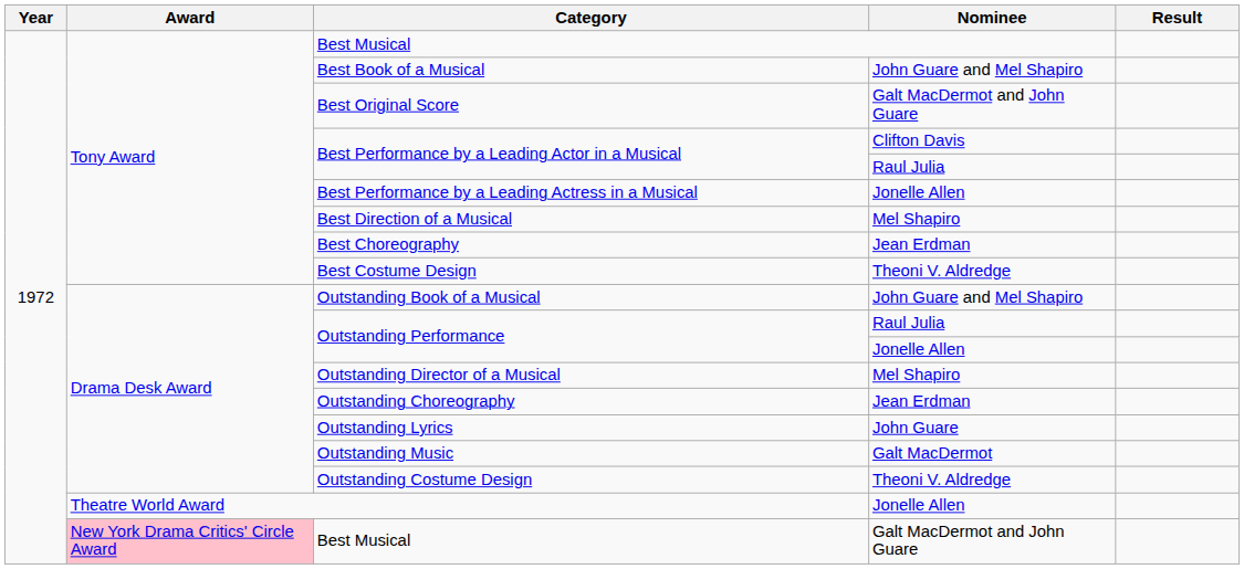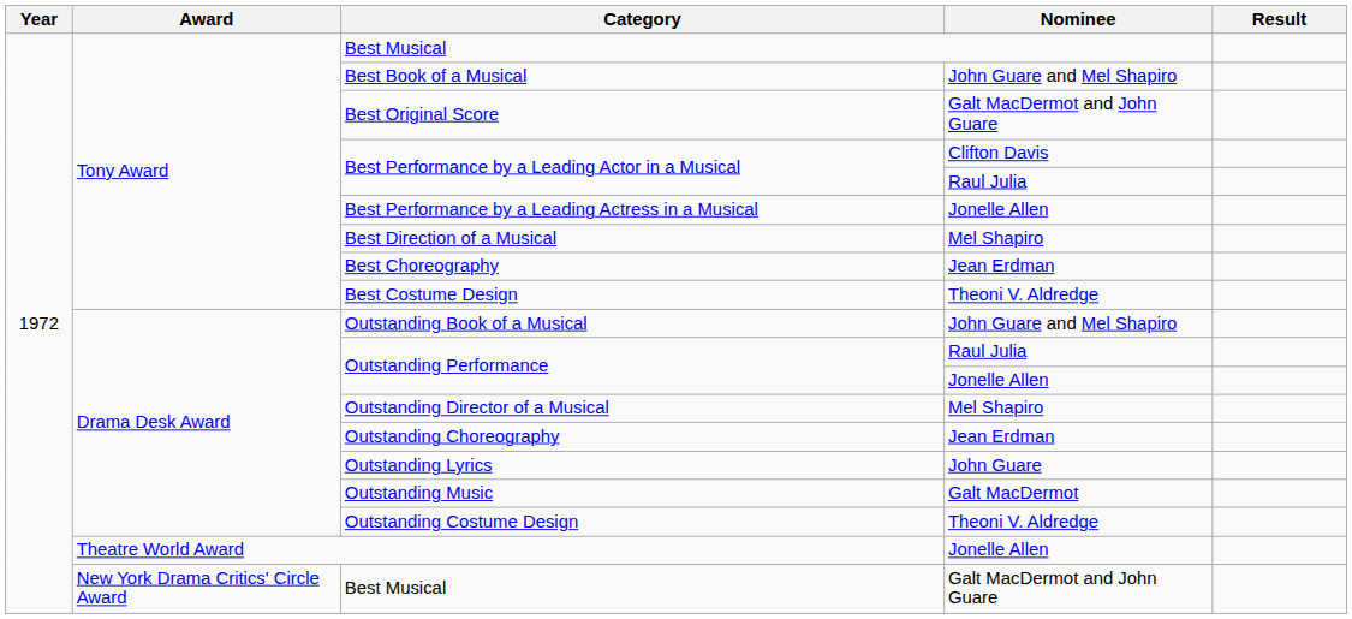Best Musical / Galt MacDermot and John Guare | Award: pink background -> no background
